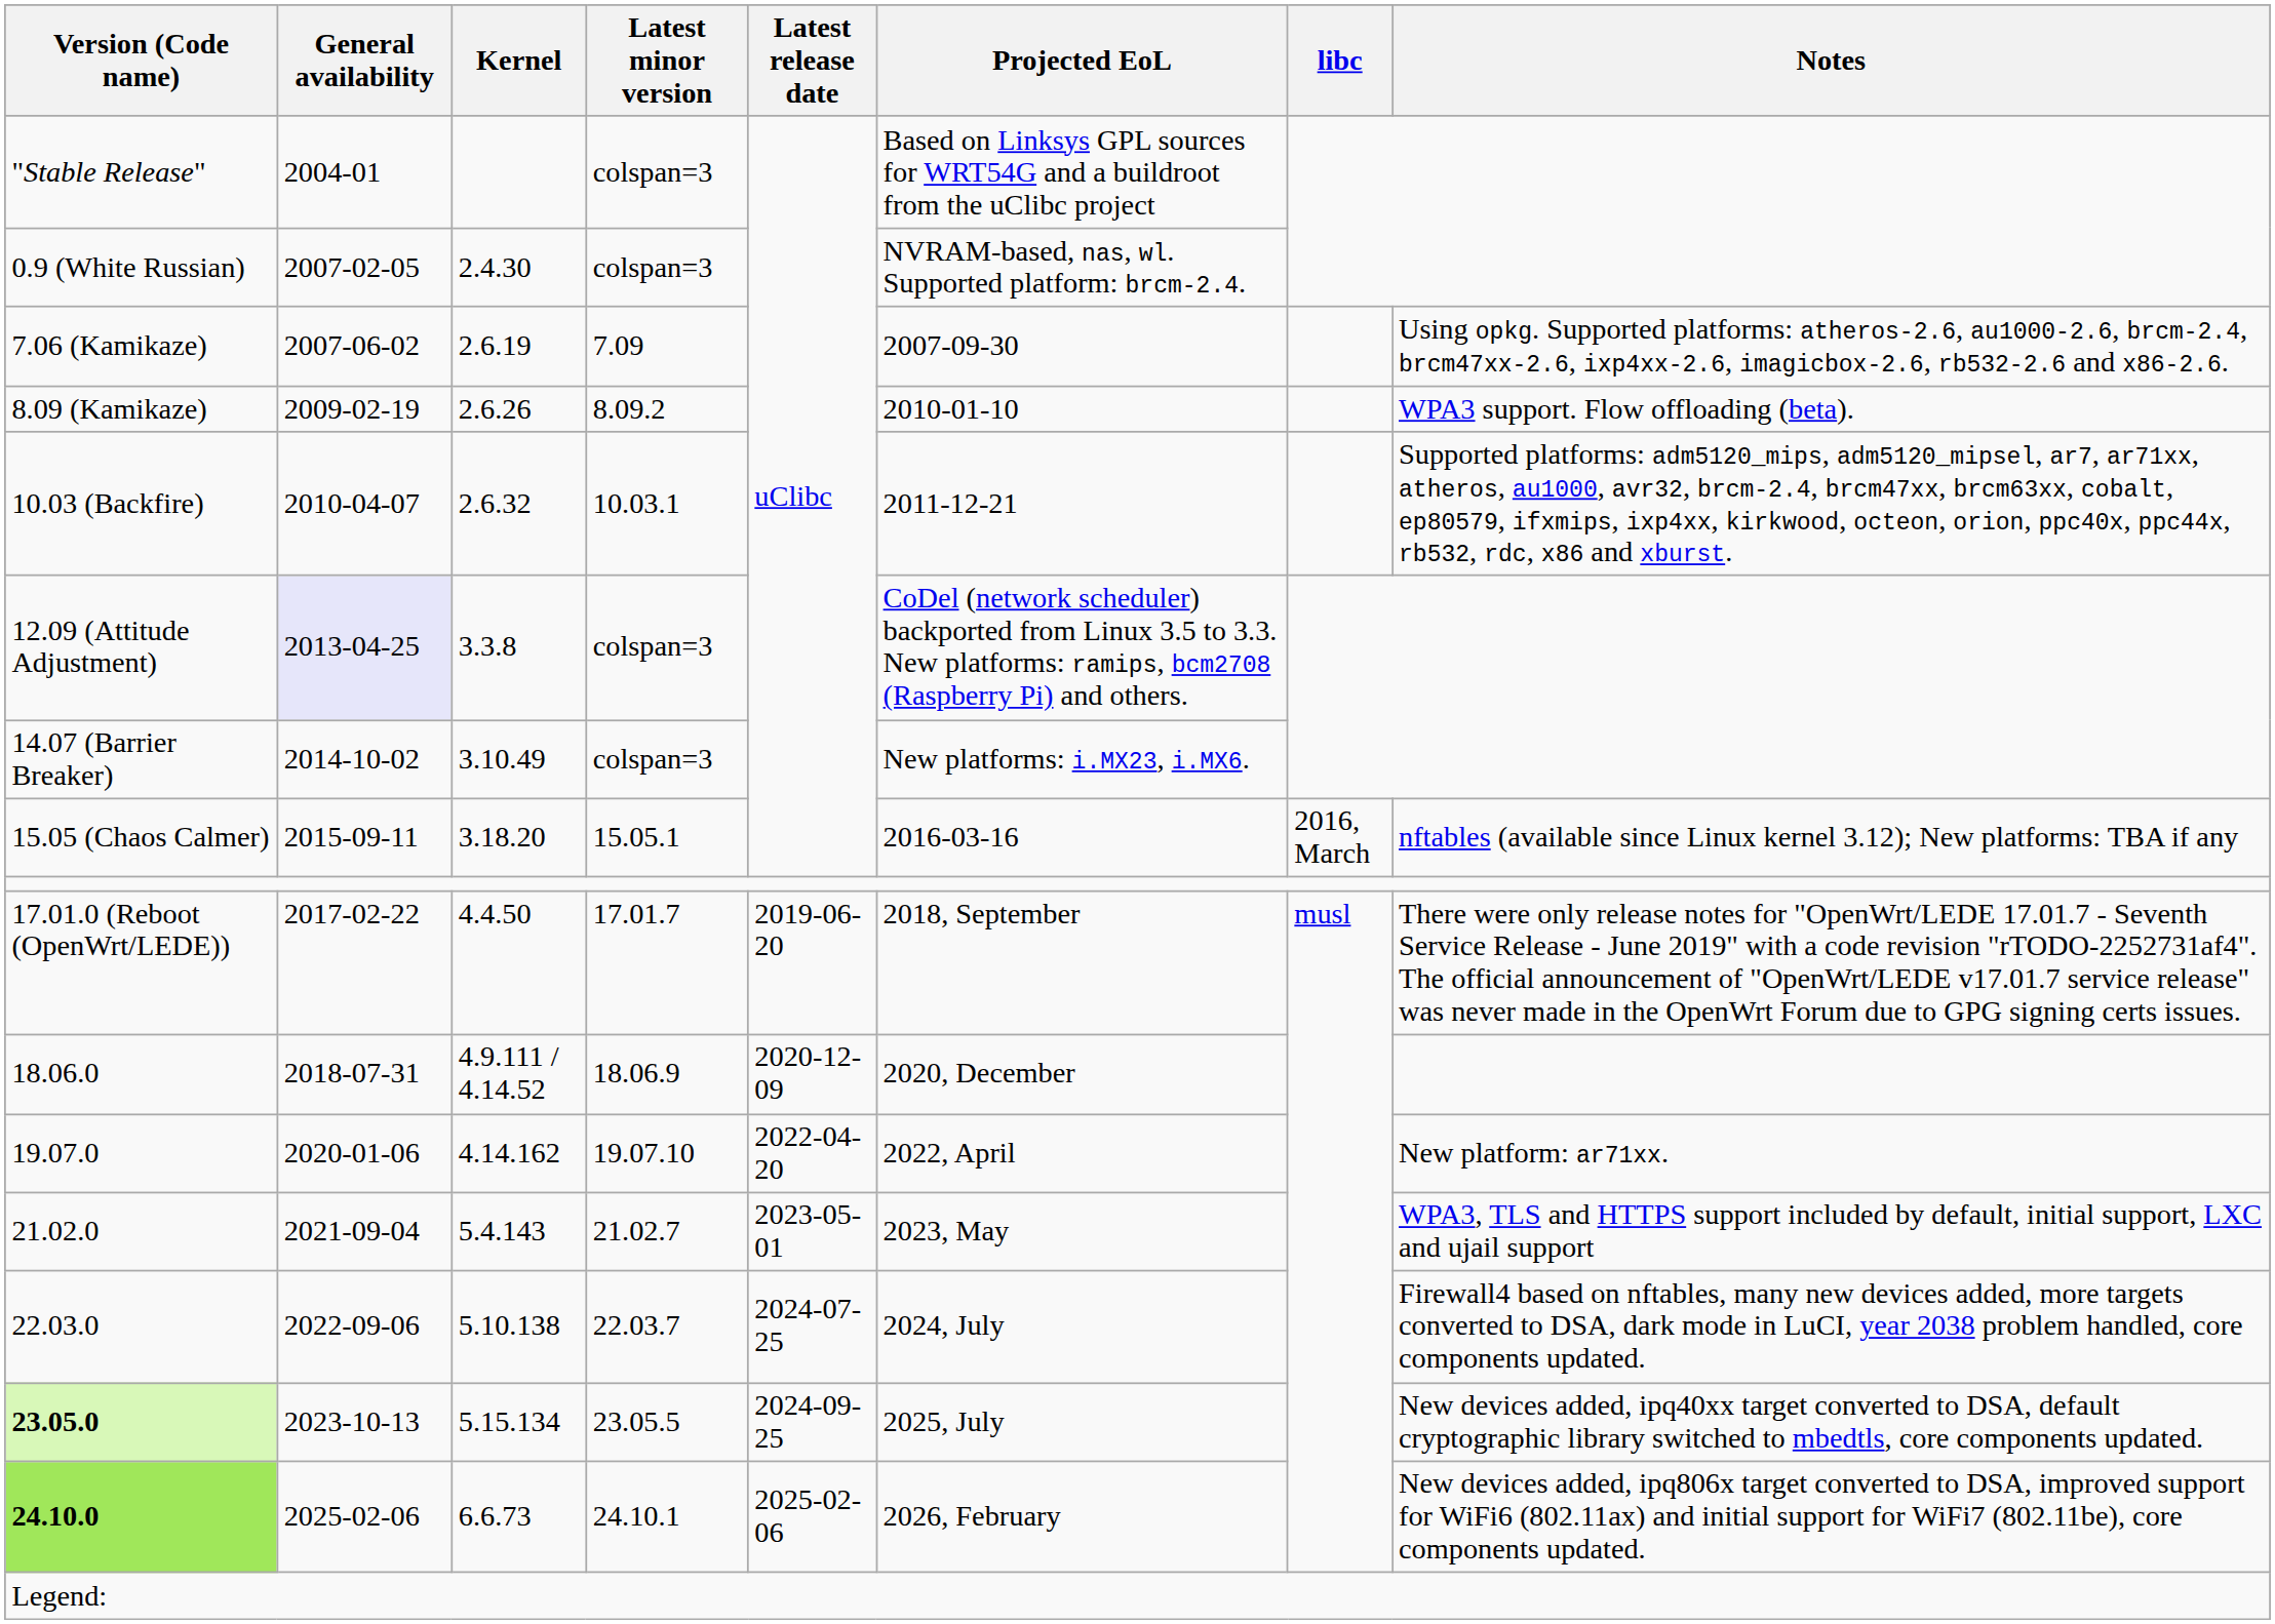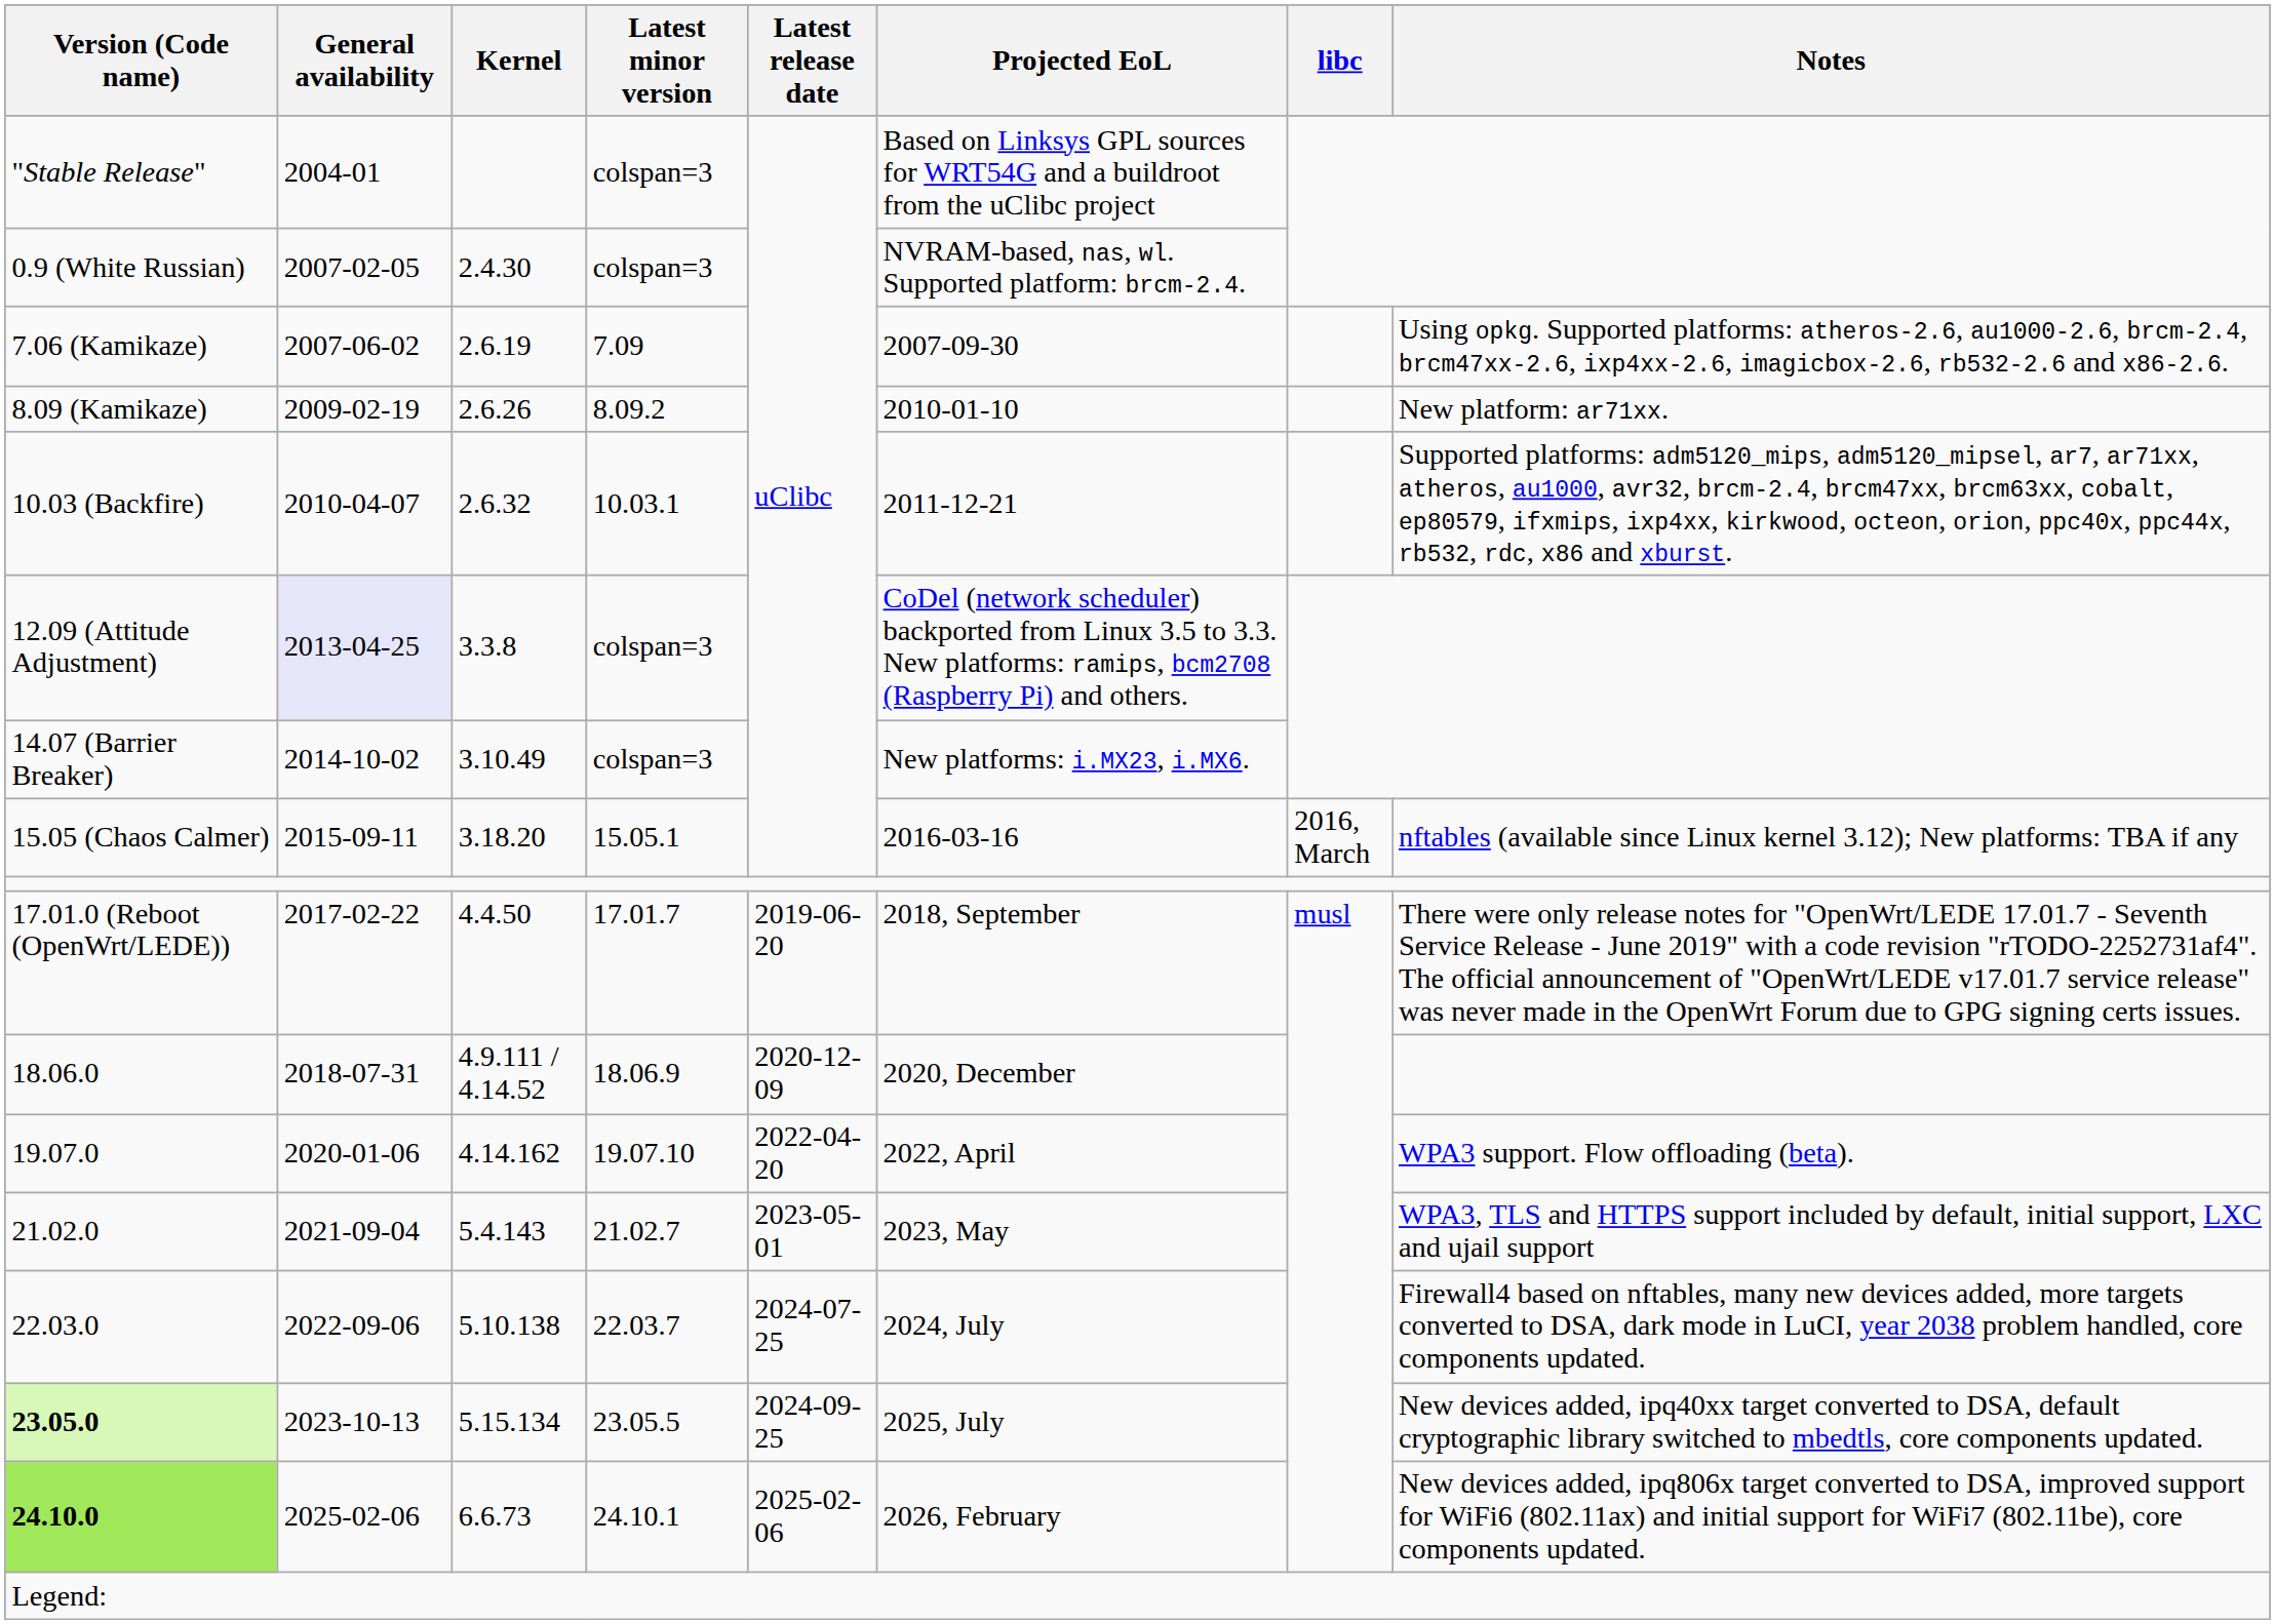8.09 (Kamikaze) | Notes: WPA3 support. Flow offloading (beta). -> New platform: ar71xx.
19.07.0 | Notes: New platform: ar71xx. -> WPA3 support. Flow offloading (beta).
